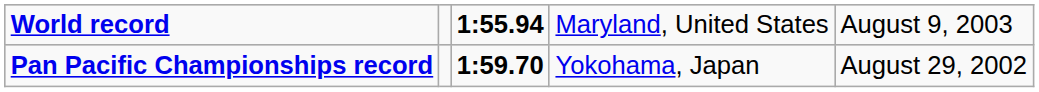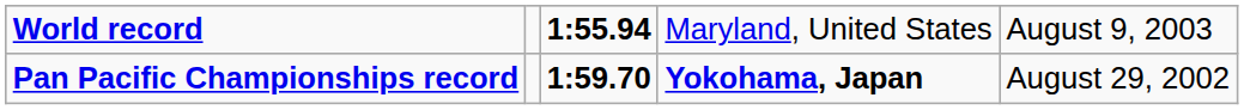Pan Pacific Championships record | column 4: normal -> bold
